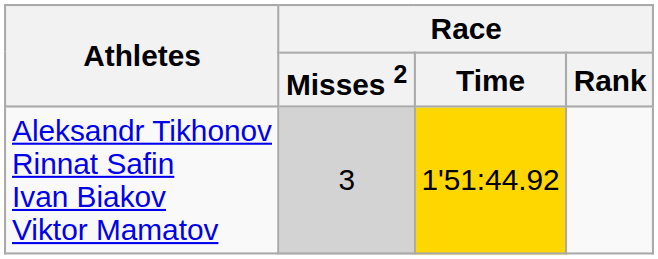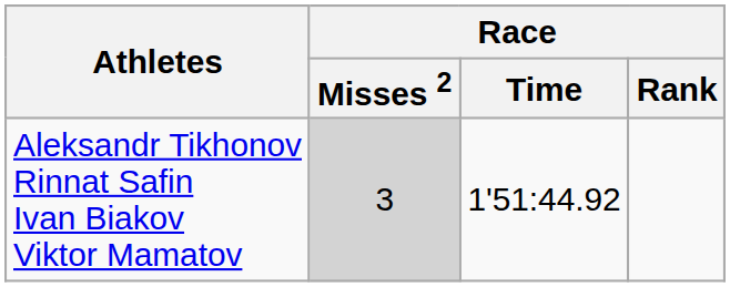Aleksandr Tikhonov Rinnat Safin Ivan Biakov Viktor Mamatov | Race / Time: gold background -> no background
